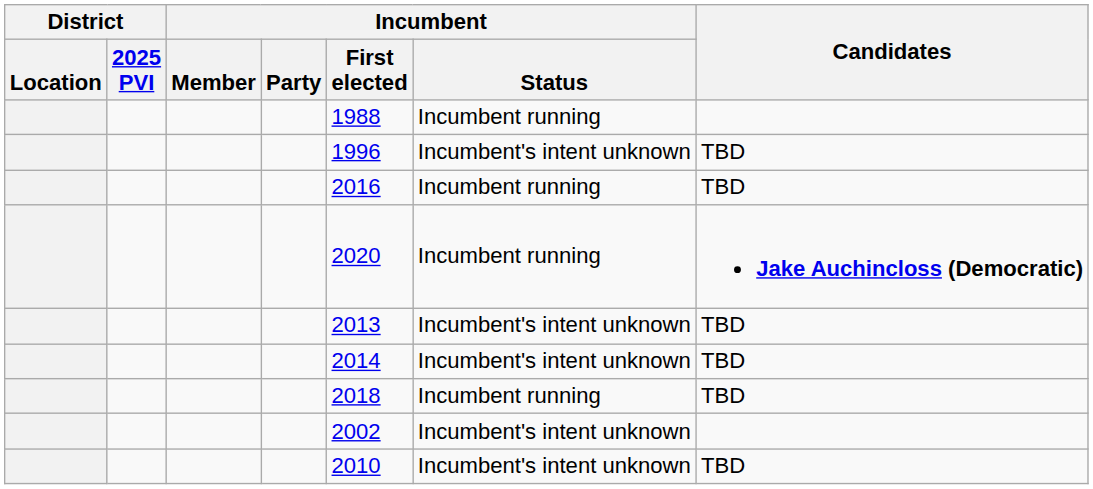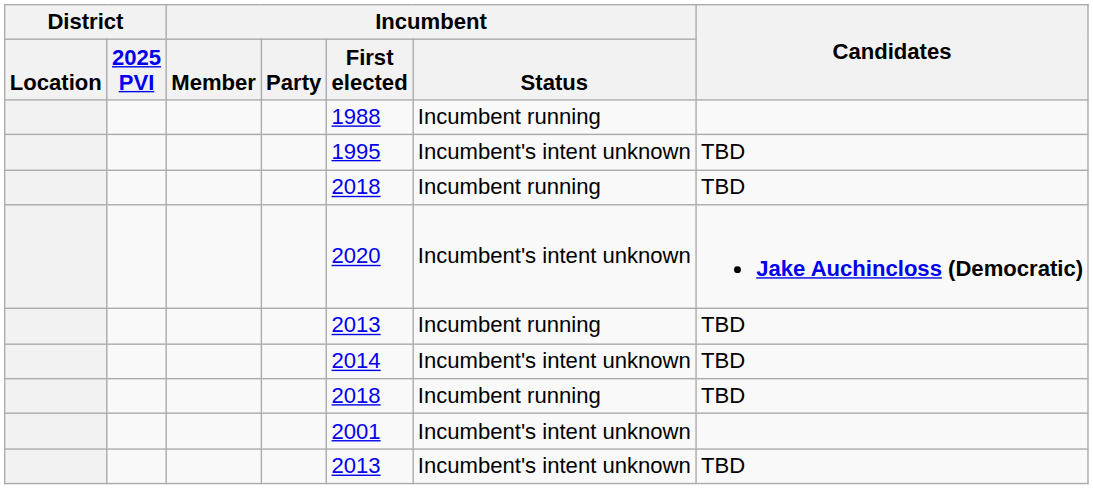row 4 | Incumbent / First elected: 1996 -> 1995
row 5 | Incumbent / First elected: 2016 -> 2018
row 6 | Incumbent / Status: Incumbent running -> Incumbent's intent unknown
row 7 | Incumbent / Status: Incumbent's intent unknown -> Incumbent running
row 10 | Incumbent / First elected: 2002 -> 2001
row 11 | Incumbent / First elected: 2010 -> 2013
